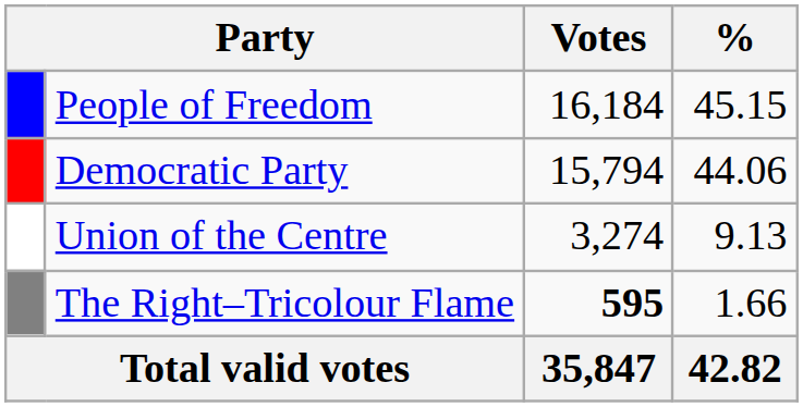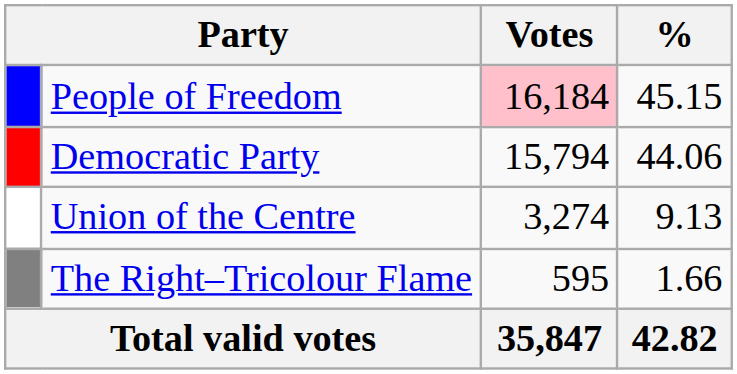People of Freedom | Votes: no background -> pink background
The Right–Tricolour Flame | Votes: bold -> normal
